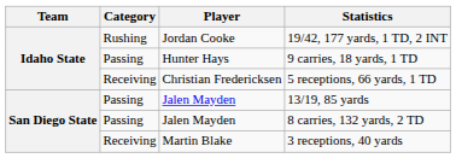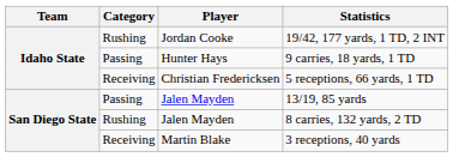8 carries, 132 yards, 2 TD | Category: Passing -> Rushing
